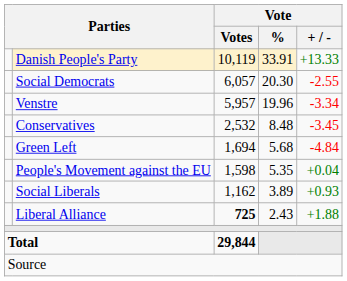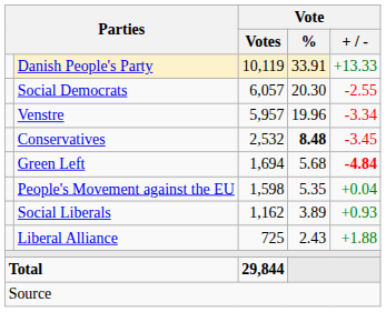Conservatives | Vote / %: normal -> bold
Green Left | Vote / + / -: normal -> bold
Liberal Alliance | Vote / Votes: bold -> normal
